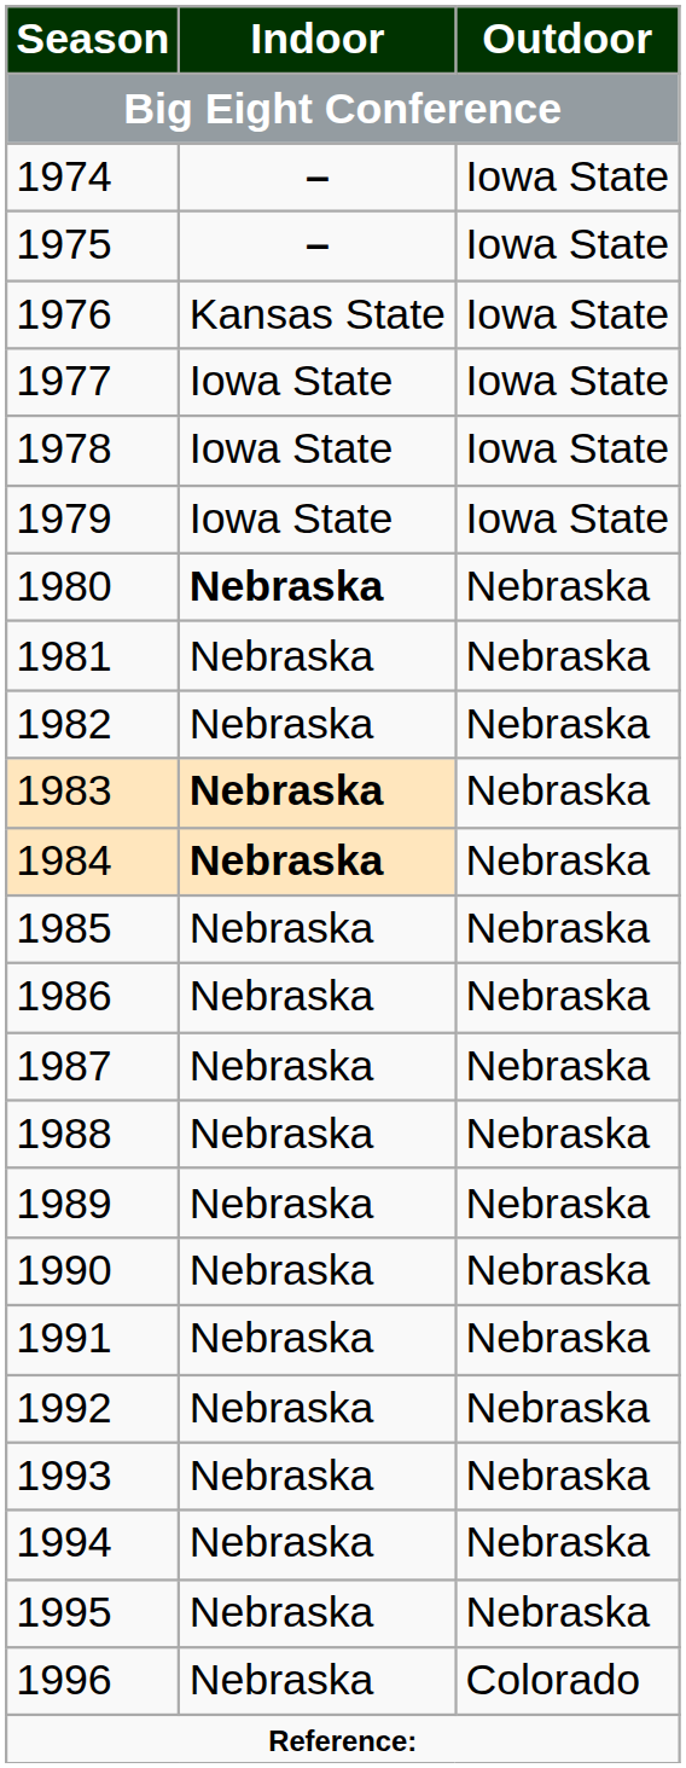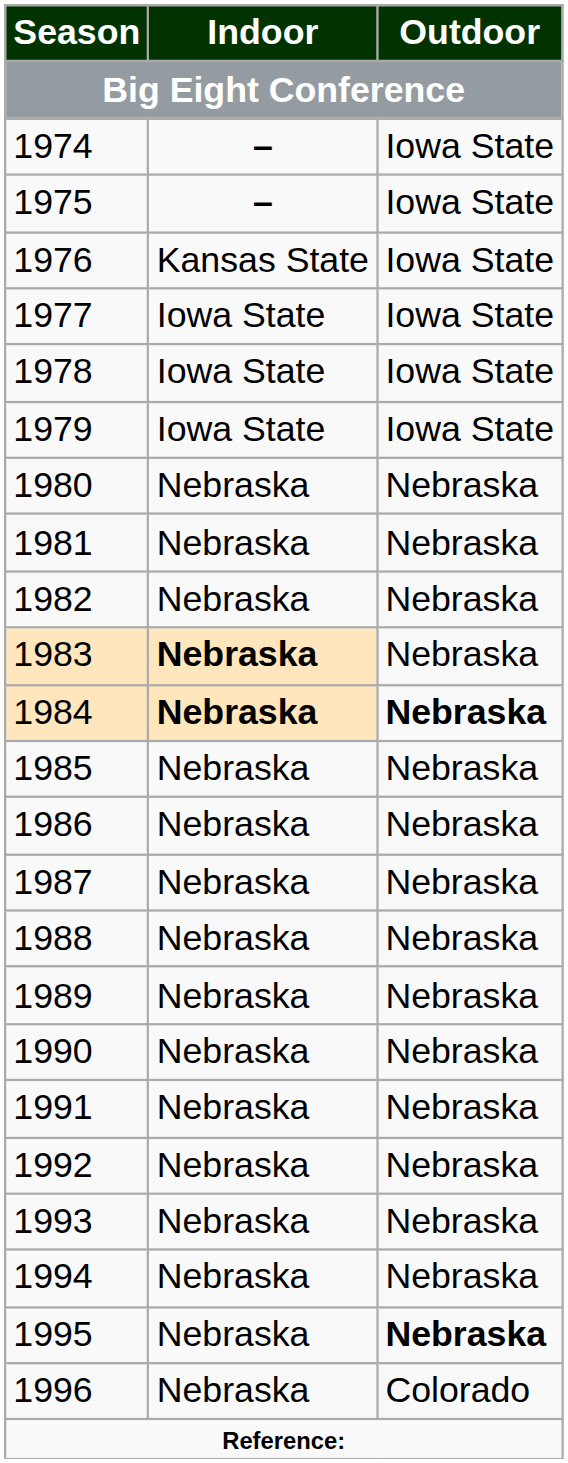1980 | Indoor: bold -> normal
1984 | Outdoor: normal -> bold
1995 | Outdoor: normal -> bold
